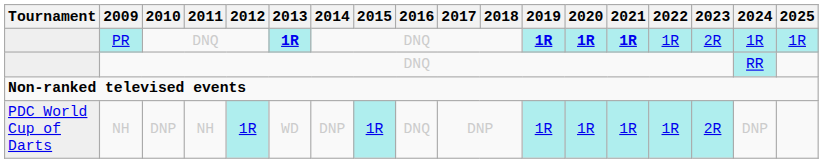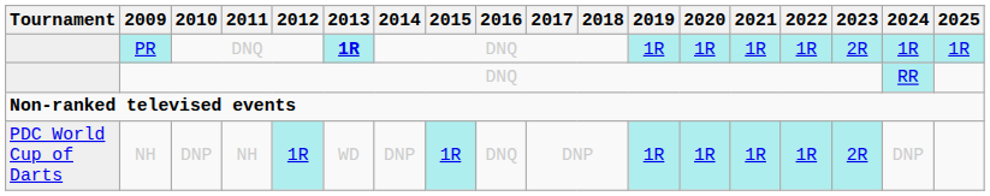PR | 2019: bold -> normal
PR | 2020: bold -> normal
PR | 2021: bold -> normal
